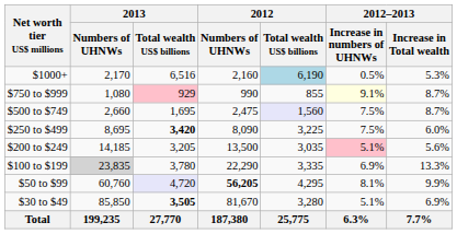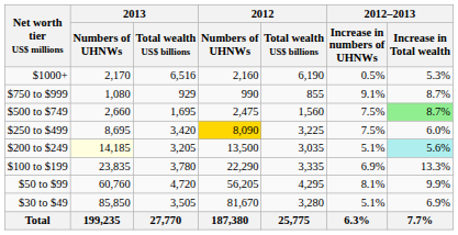$1000+ | 2012 / Total wealth US$ billions: lightblue background -> no background
$750 to $999 | 2013 / Total wealth US$ billions: pink background -> no background
$750 to $999 | 2012–2013 / Increase in numbers of UHNWs: lightyellow background -> no background
$500 to $749 | 2012 / Total wealth US$ billions: lavender background -> no background
$500 to $749 | 2012–2013 / Increase in Total wealth: no background -> lightgreen background
$250 to $499 | 2013 / Total wealth US$ billions: bold -> normal
$250 to $499 | 2012 / Numbers of UHNWs: no background -> gold background
$200 to $249 | 2013 / Numbers of UHNWs: no background -> lightyellow background
$200 to $249 | 2012–2013 / Increase in numbers of UHNWs: pink background -> no background
$200 to $249 | 2012–2013 / Increase in Total wealth: no background -> paleturquoise background
$100 to $199 | 2013 / Numbers of UHNWs: lightgrey background -> no background
$50 to $99 | 2013 / Total wealth US$ billions: lavender background -> no background
$50 to $99 | 2012 / Numbers of UHNWs: bold -> normal
$30 to $49 | 2013 / Total wealth US$ billions: bold -> normal
